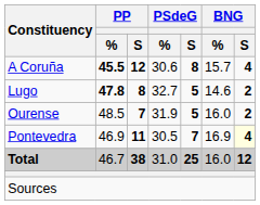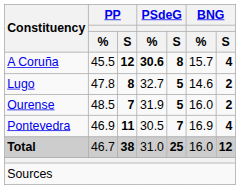A Coruña | PP / %: bold -> normal
A Coruña | PSdeG / %: normal -> bold
Lugo | PP / %: bold -> normal
Pontevedra | BNG / S: lightyellow background -> no background
